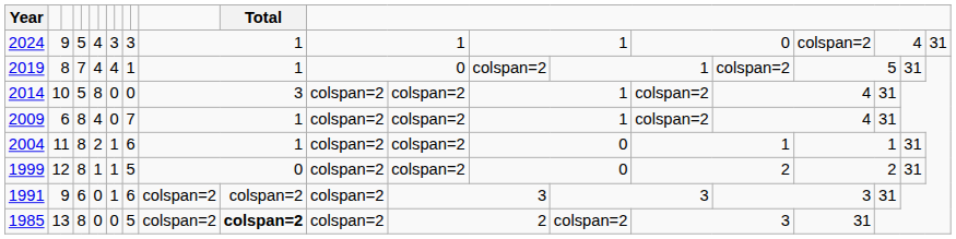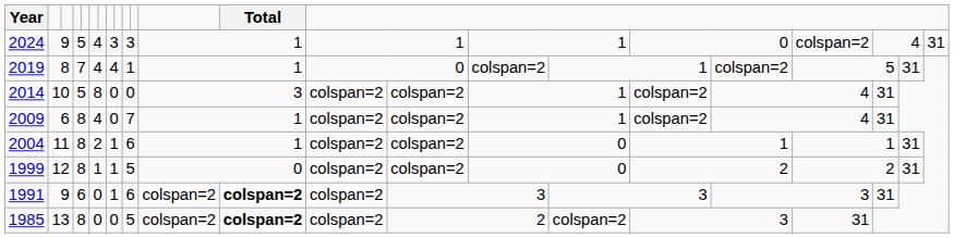1991 | Total: normal -> bold
